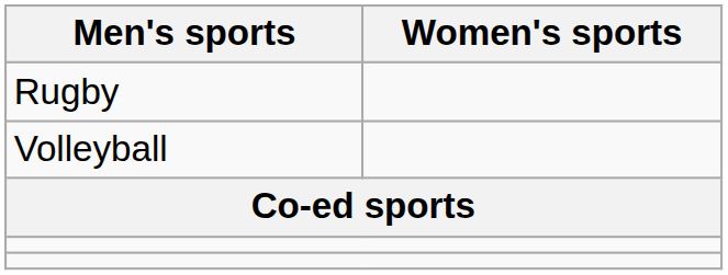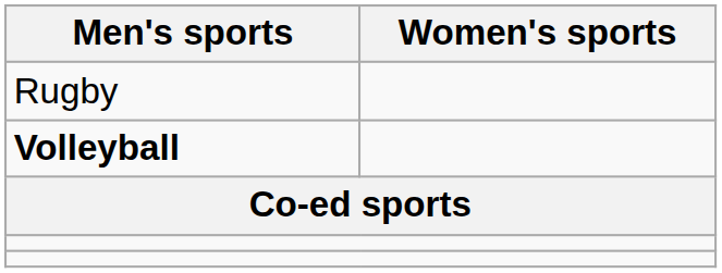row 3 | Men's sports: normal -> bold
